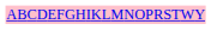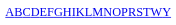row 1 | column 1: pink background -> no background
